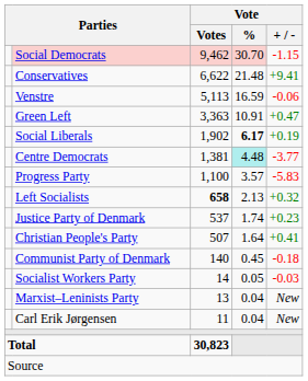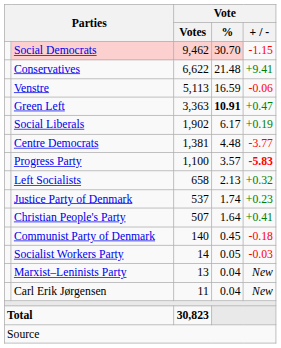Green Left | Vote / %: normal -> bold
Social Liberals | Vote / %: bold -> normal
Centre Democrats | Vote / %: paleturquoise background -> no background
Progress Party | Vote / + / -: normal -> bold
Left Socialists | Vote / Votes: bold -> normal
